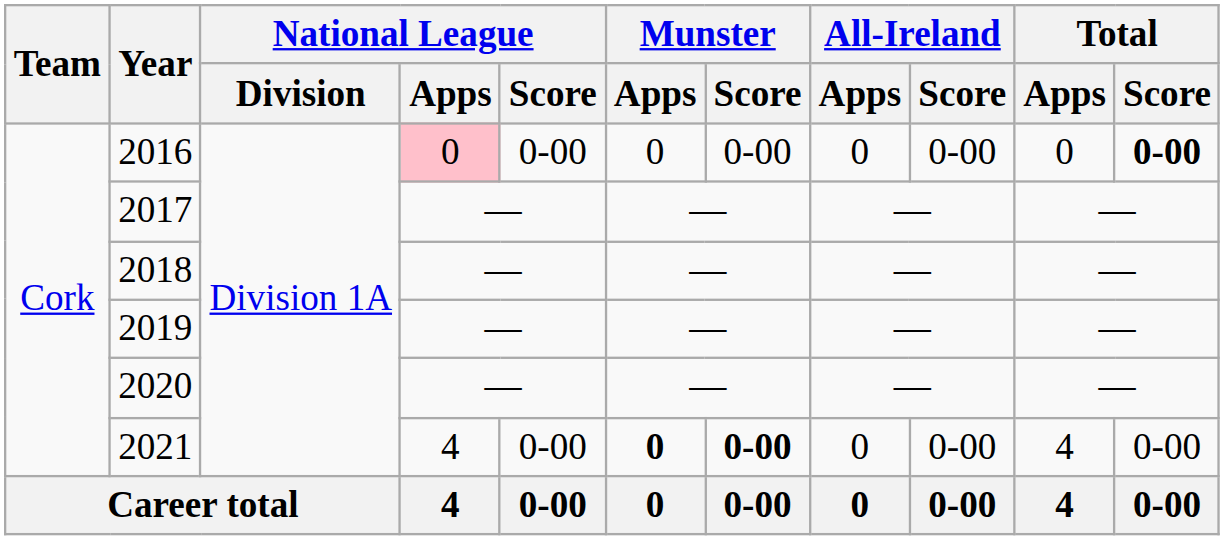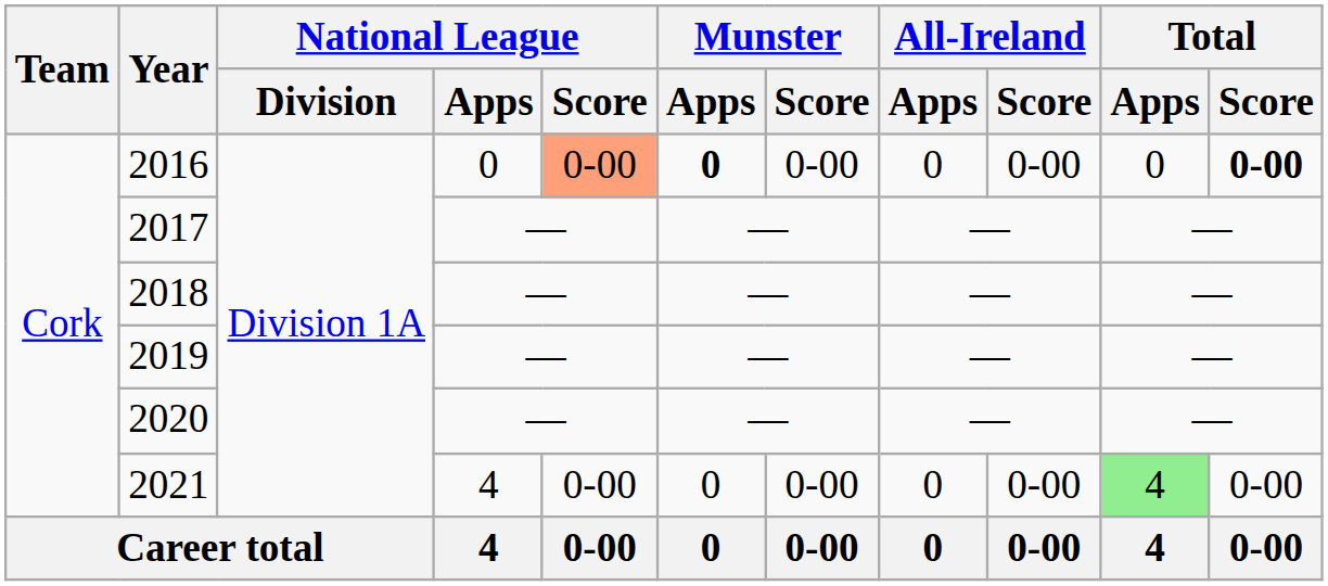2016 | National League / Apps: pink background -> no background
2016 | National League / Score: no background -> lightsalmon background
2016 | Munster / Apps: normal -> bold
2021 | Munster / Apps: bold -> normal
2021 | Munster / Score: bold -> normal
2021 | Total / Apps: no background -> lightgreen background
